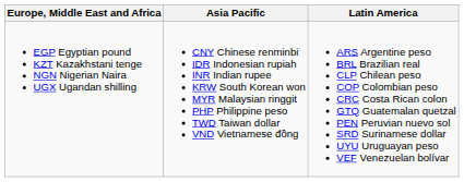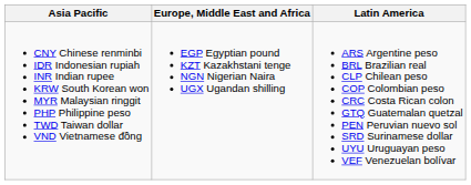columns swapped: Asia Pacific <-> Europe, Middle East and Africa
